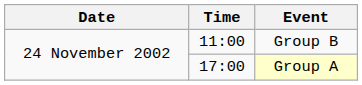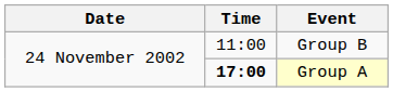Group A | Time: normal -> bold
